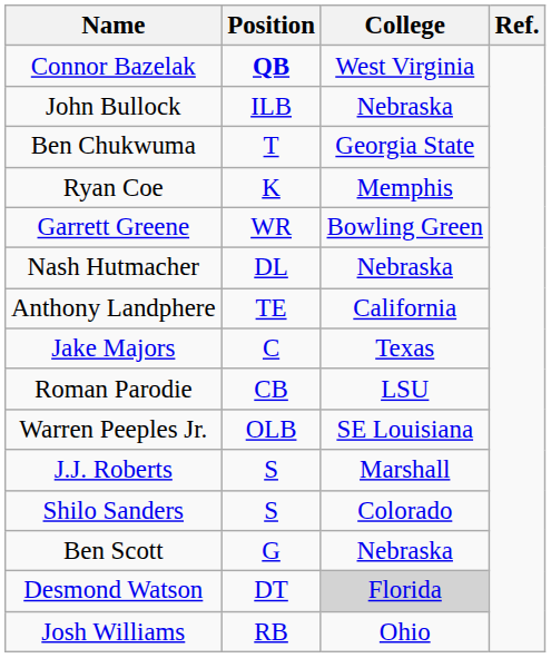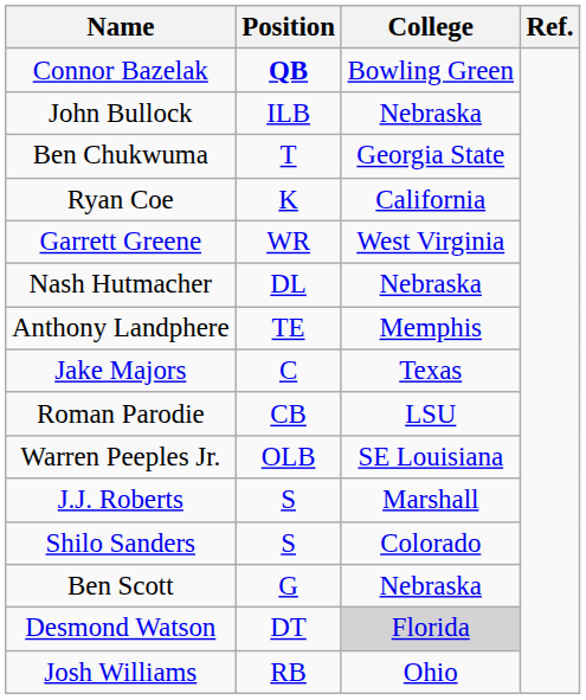Connor Bazelak | College: West Virginia -> Bowling Green
Ryan Coe | College: Memphis -> California
Garrett Greene | College: Bowling Green -> West Virginia
Anthony Landphere | College: California -> Memphis
